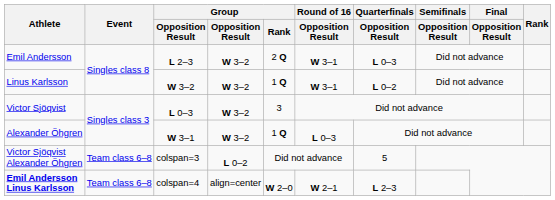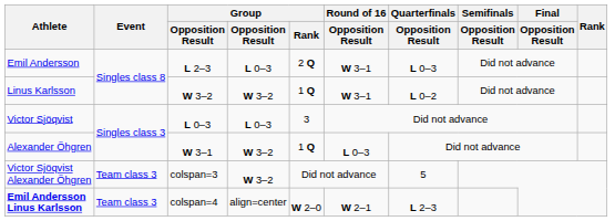Emil Andersson | column 4: W 3–2 -> L 0–3
Victor Sjöqvist | column 4: W 3–2 -> L 0–3
Victor Sjöqvist Alexander Öhgren | Event: Team class 6–8 -> Team class 3
Victor Sjöqvist Alexander Öhgren | column 4: L 0–2 -> W 3–2
Emil Andersson Linus Karlsson | Event: Team class 6–8 -> Team class 3
